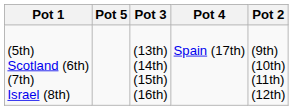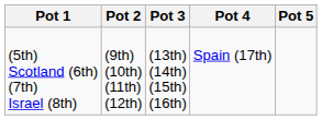columns swapped: Pot 2 <-> Pot 5
